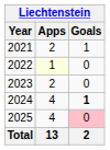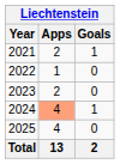2022 | Apps: lightyellow background -> no background
2024 | Apps: no background -> lightsalmon background
2024 | Goals: bold -> normal
2025 | Goals: pink background -> no background
